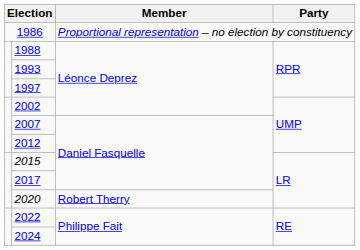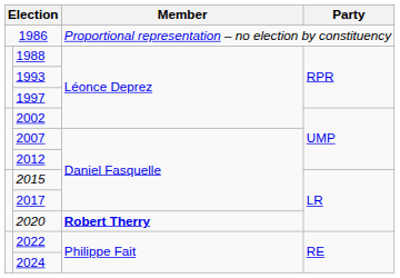2020 | Member: normal -> bold
